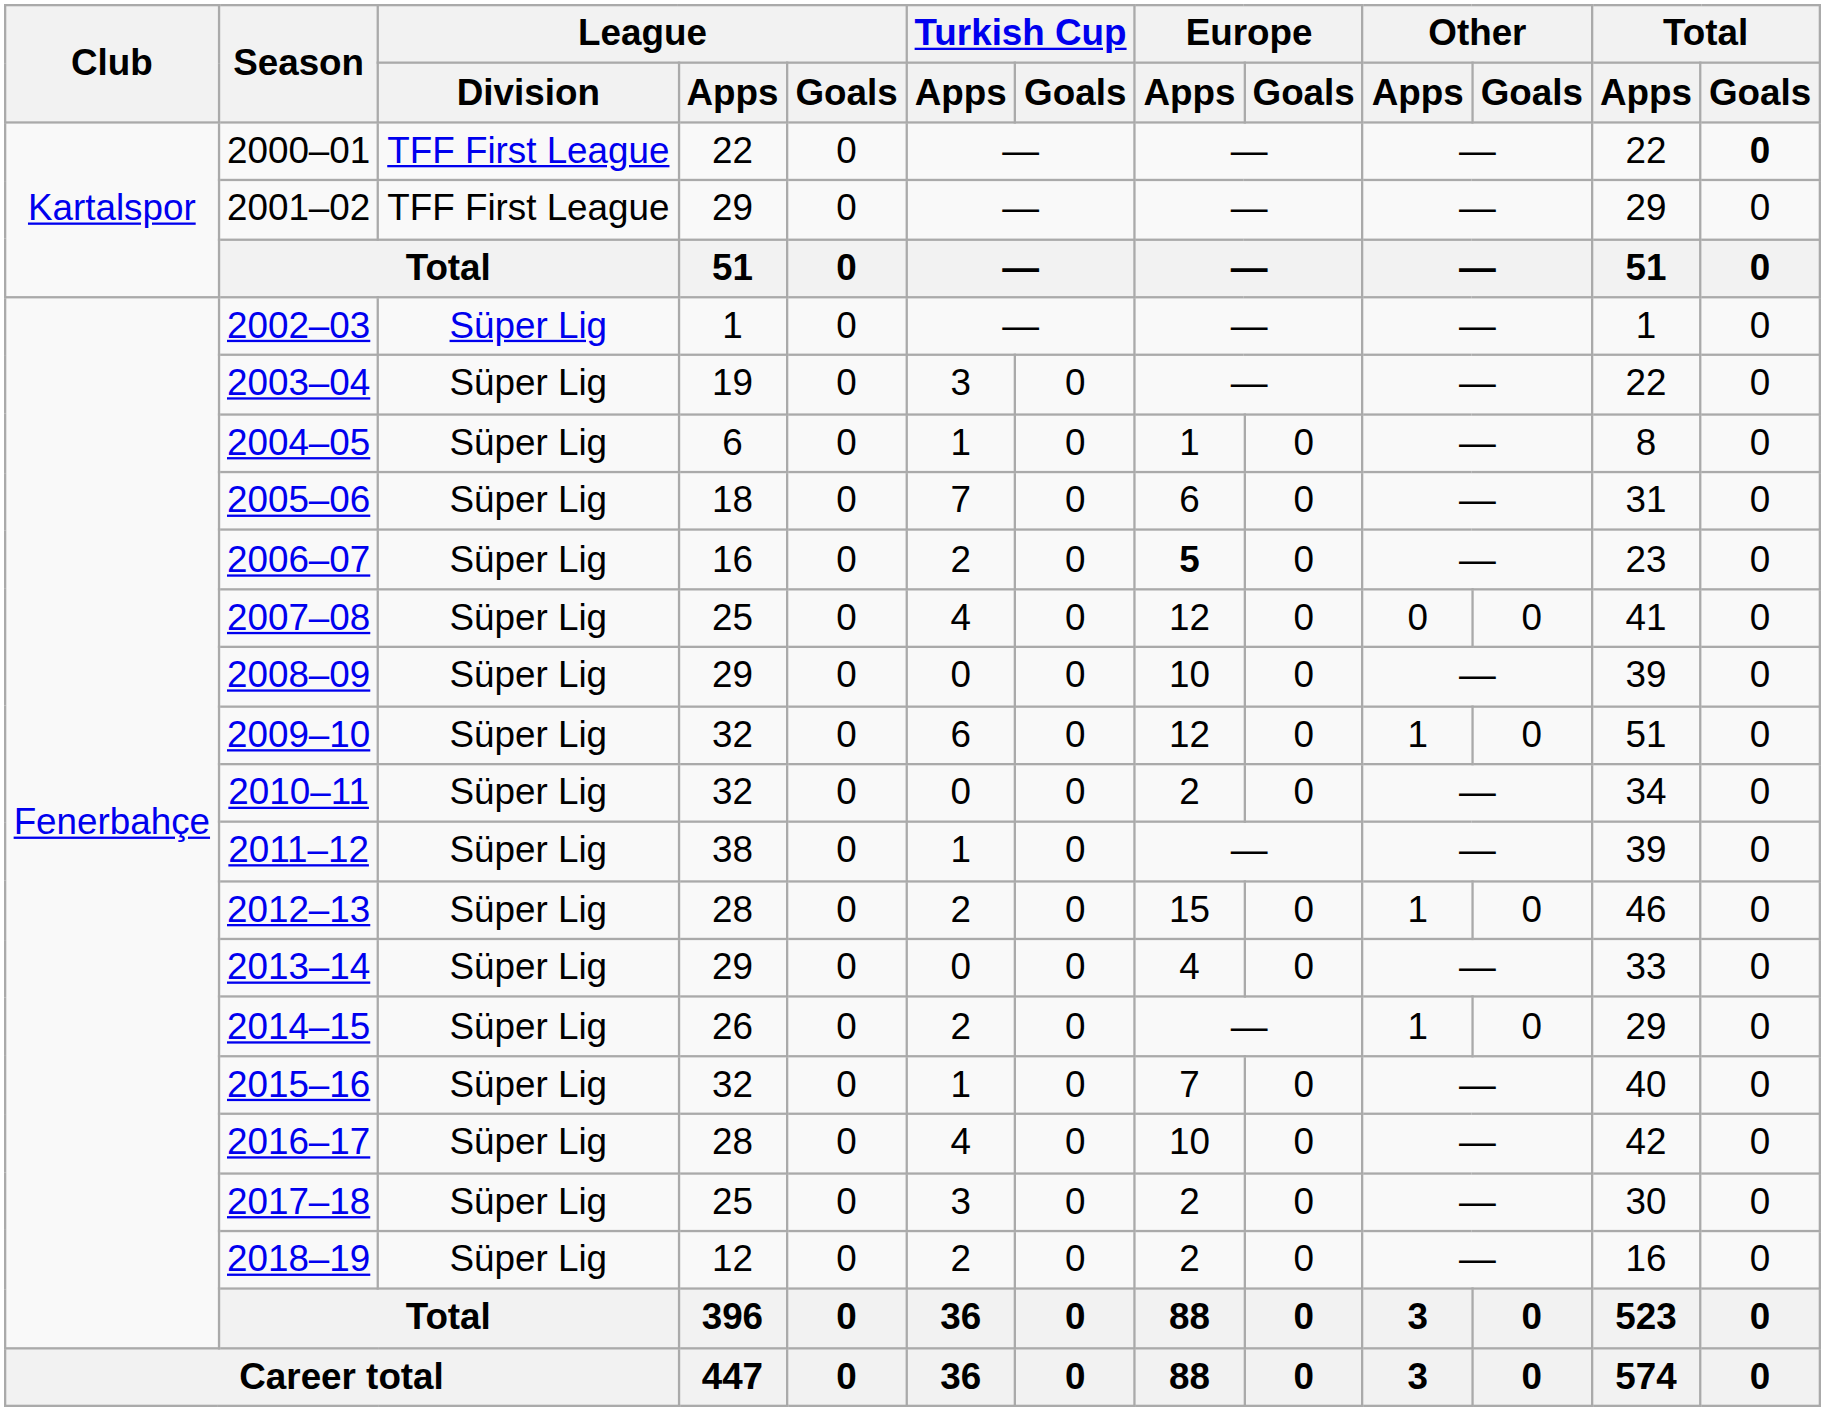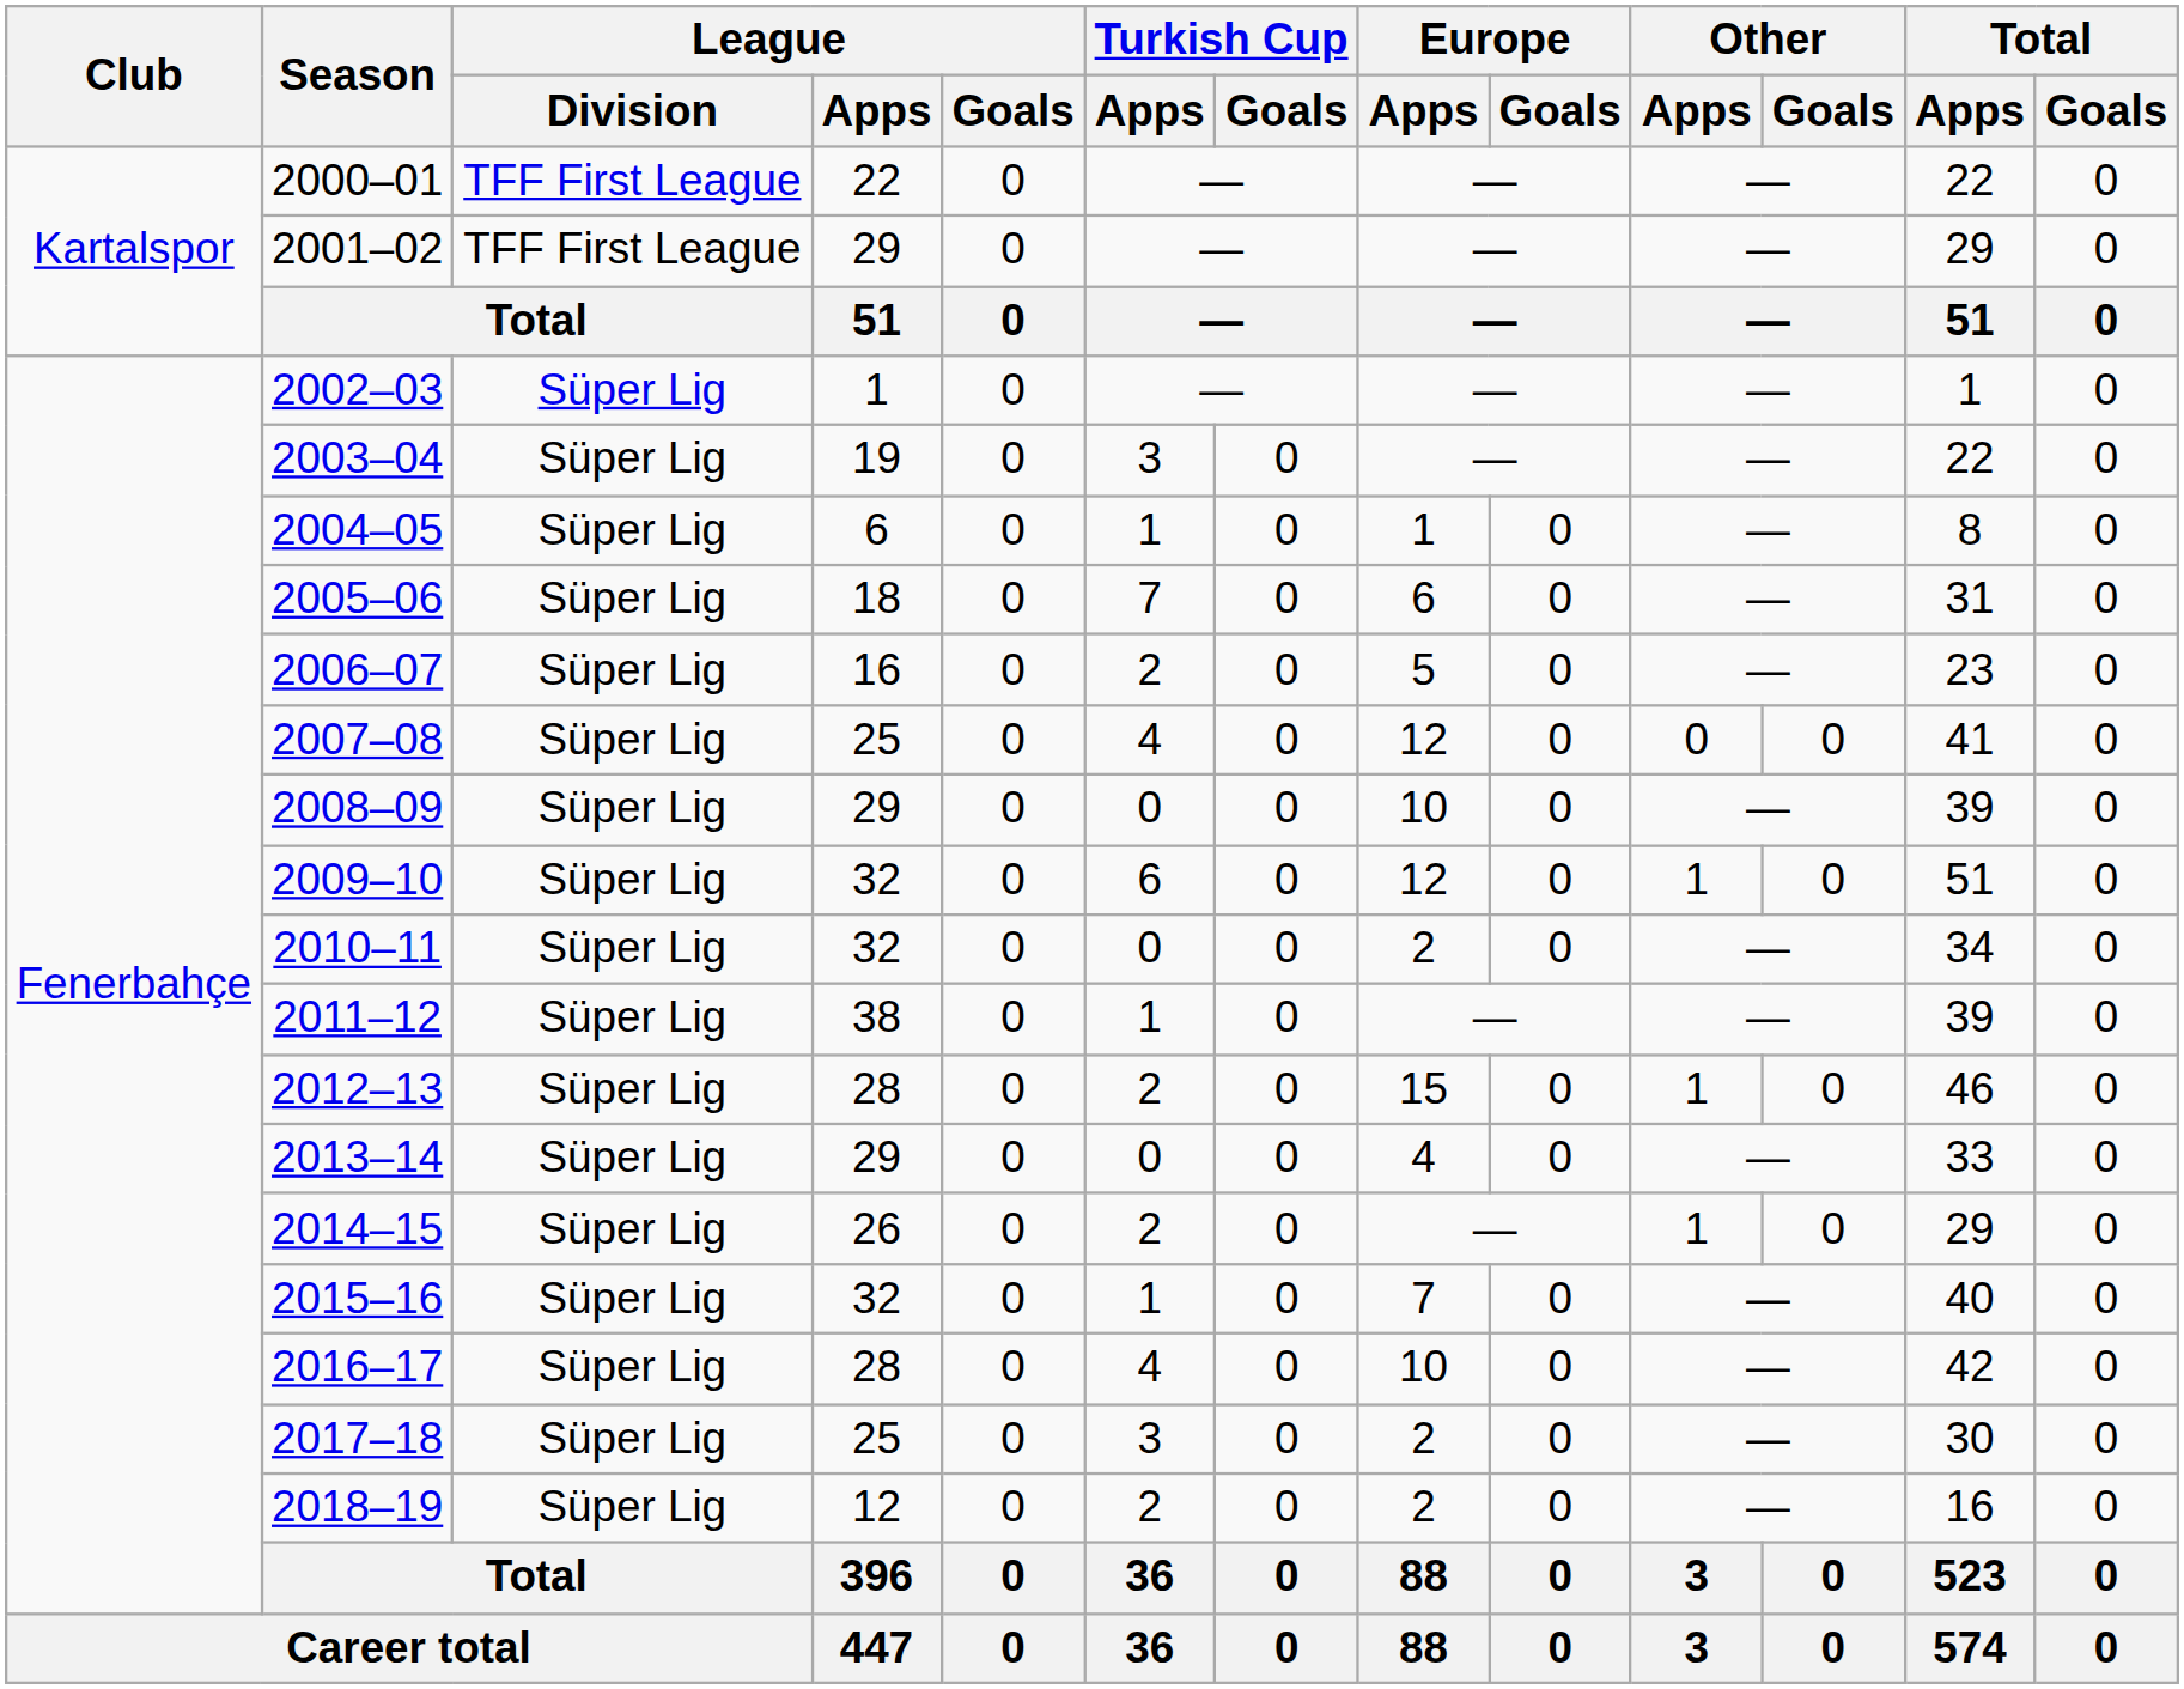2000–01 | Total / Goals: bold -> normal
2006–07 | Europe / Apps: bold -> normal
